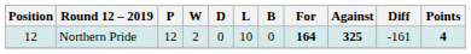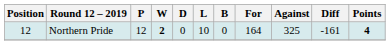Northern Pride | W: normal -> bold
Northern Pride | For: bold -> normal
Northern Pride | Against: bold -> normal
